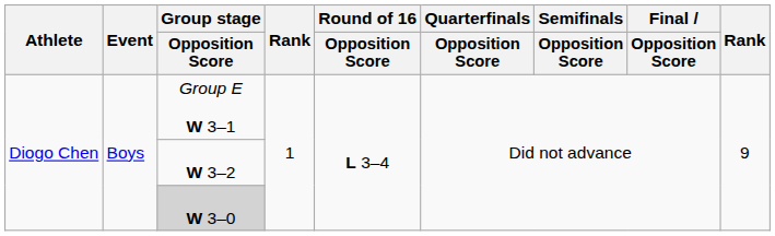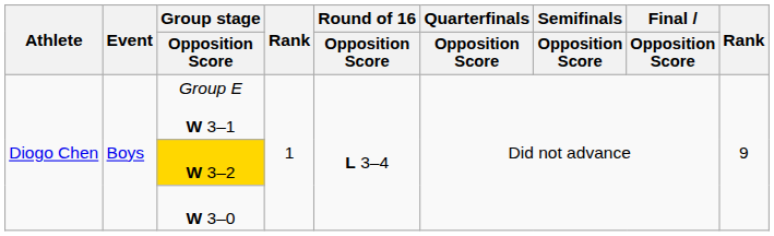W 3–2 | Group stage / Opposition Score: no background -> gold background
W 3–0 | Group stage / Opposition Score: lightgrey background -> no background
